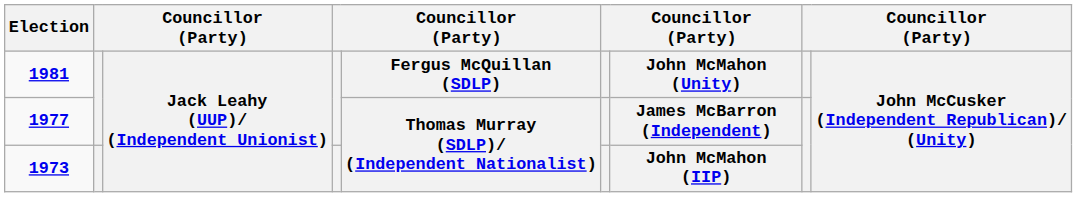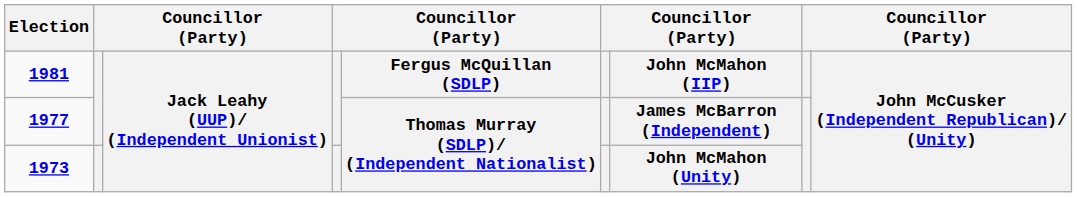1981 | column 7: John McMahon (Unity) -> John McMahon (IIP)
1973 | column 7: John McMahon (IIP) -> John McMahon (Unity)
